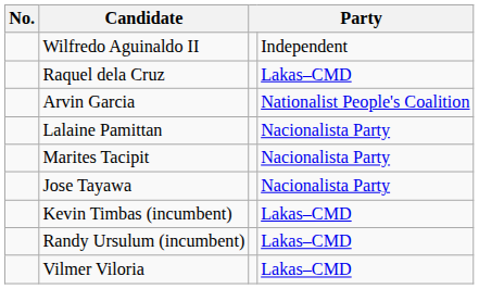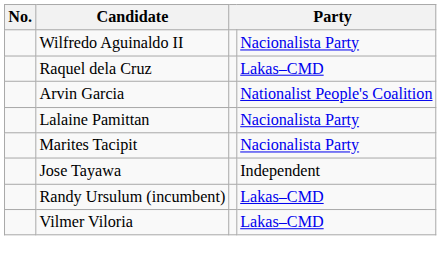Wilfredo Aguinaldo II | column 4: Independent -> Nacionalista Party
Jose Tayawa | column 4: Nacionalista Party -> Independent
- row: Kevin Timbas (incumbent) | Lakas–CMD
